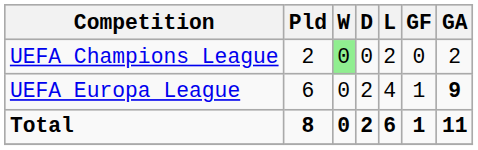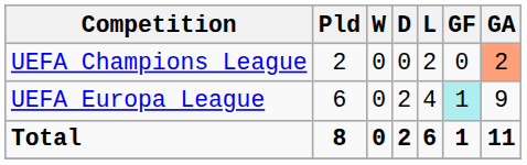UEFA Champions League | W: lightgreen background -> no background
UEFA Champions League | GA: no background -> lightsalmon background
UEFA Europa League | GF: no background -> paleturquoise background
UEFA Europa League | GA: bold -> normal
